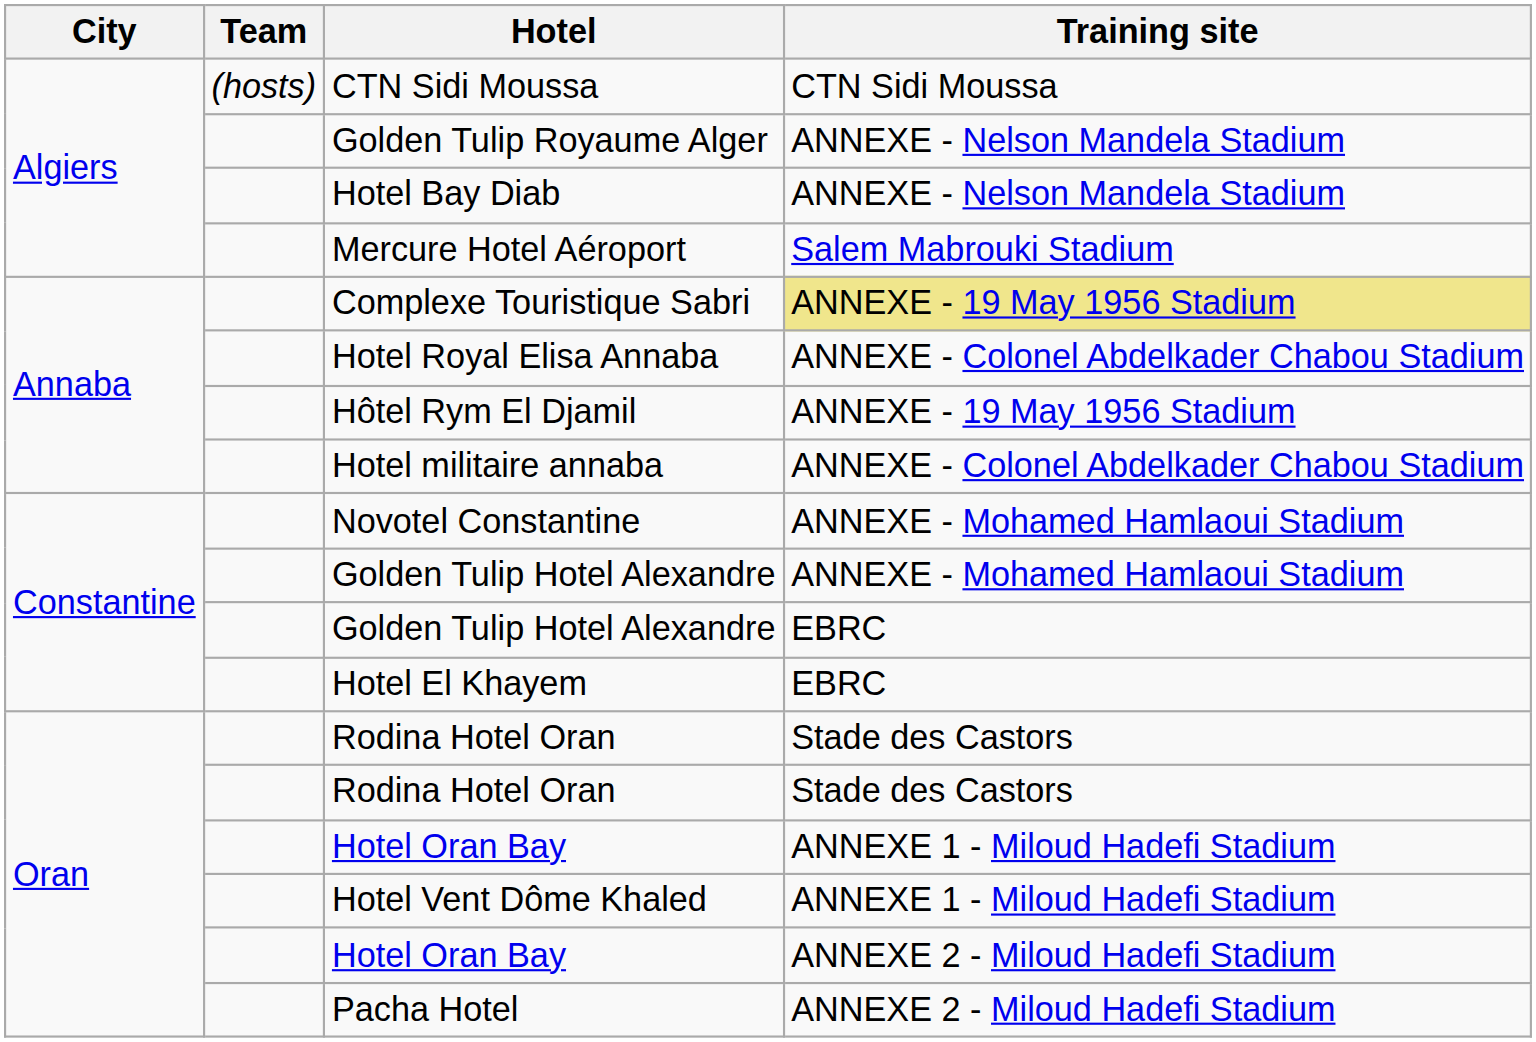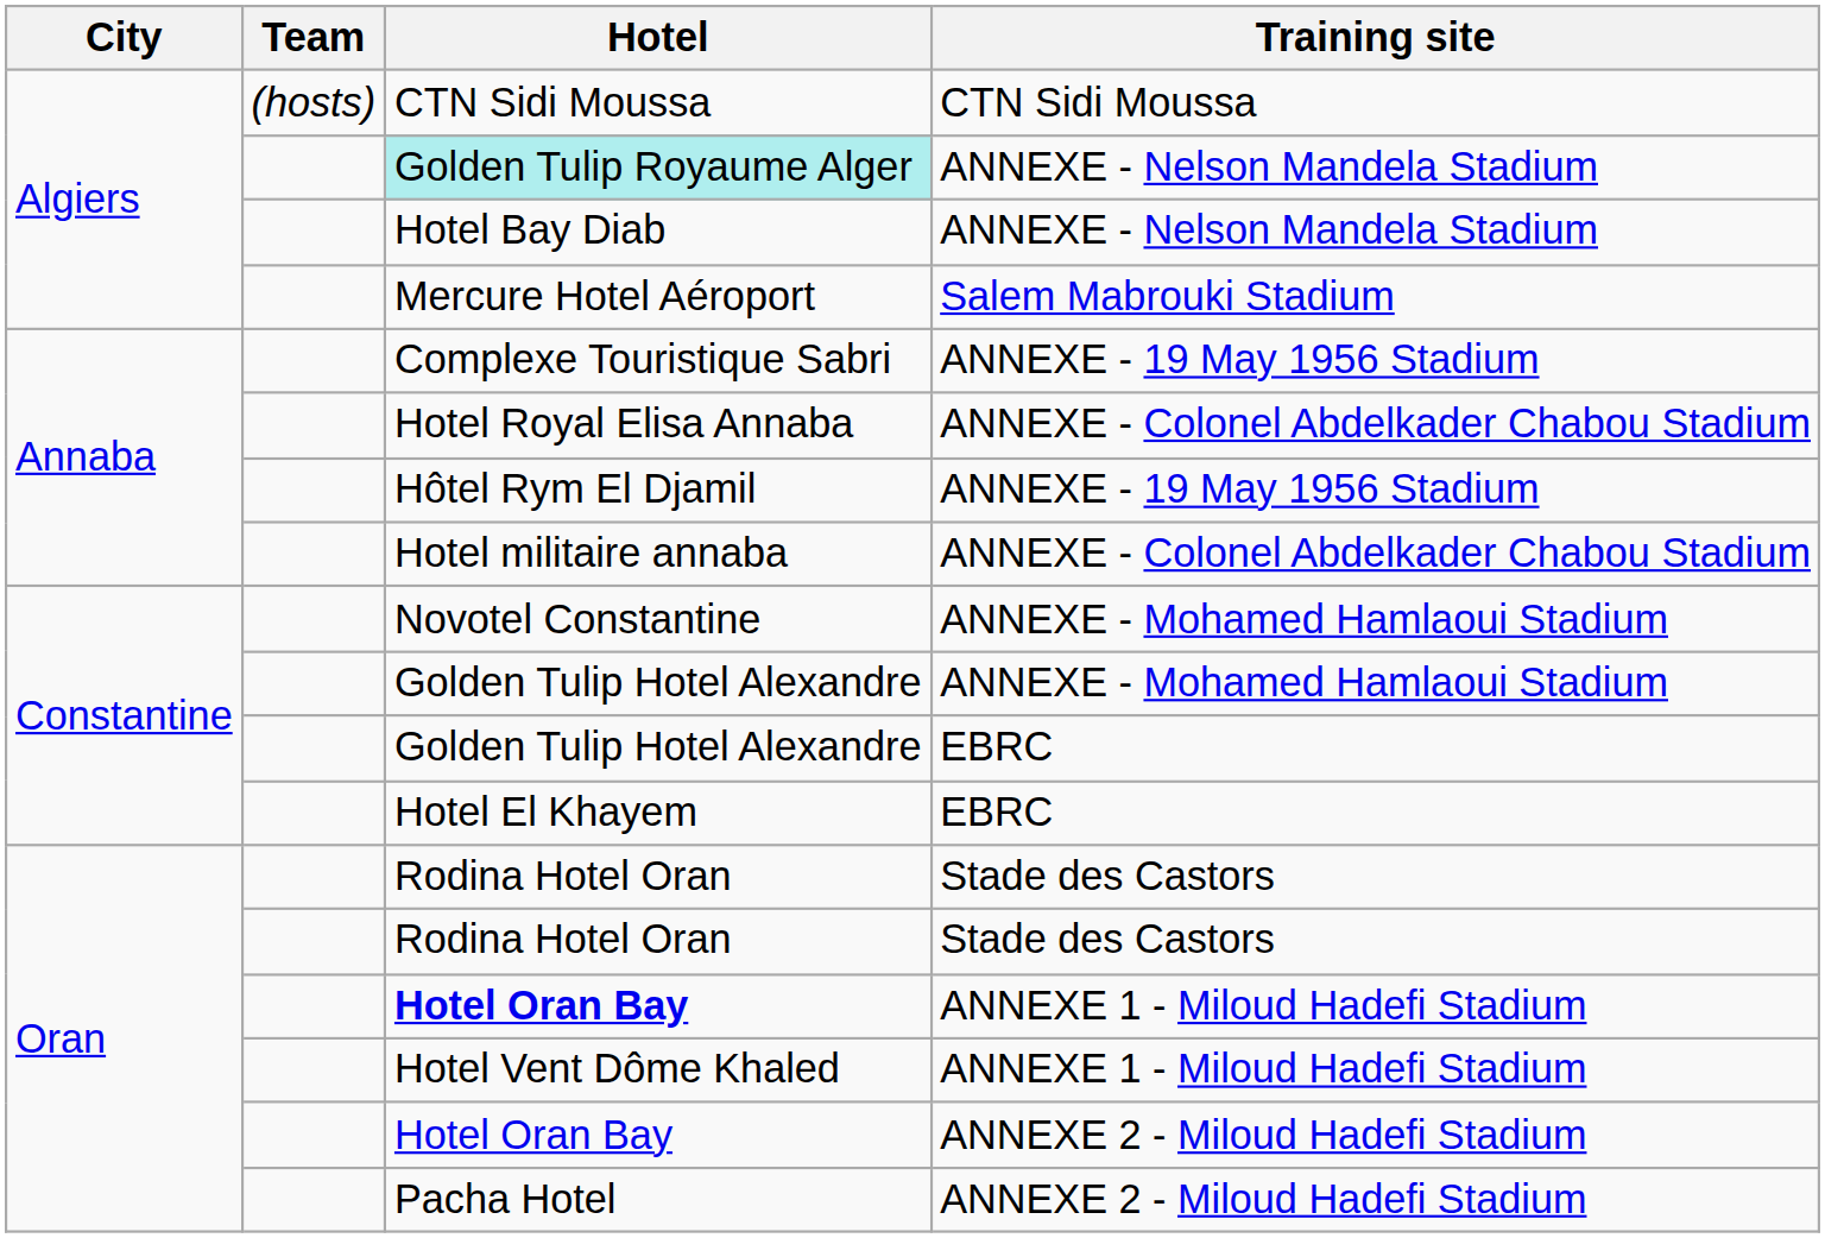Golden Tulip Royaume Alger | Hotel: no background -> paleturquoise background
Complexe Touristique Sabri | Training site: khaki background -> no background
Hotel Oran Bay / ANNEXE 1 - Miloud Hadefi Stadium | Hotel: normal -> bold
